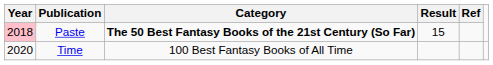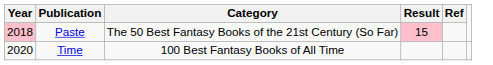Paste | Category: bold -> normal
Paste | Result: no background -> pink background
